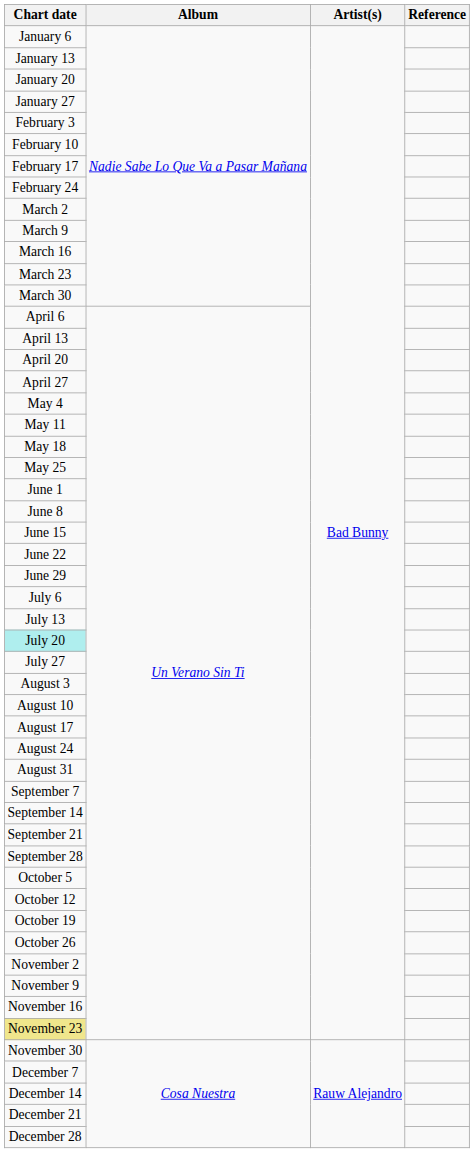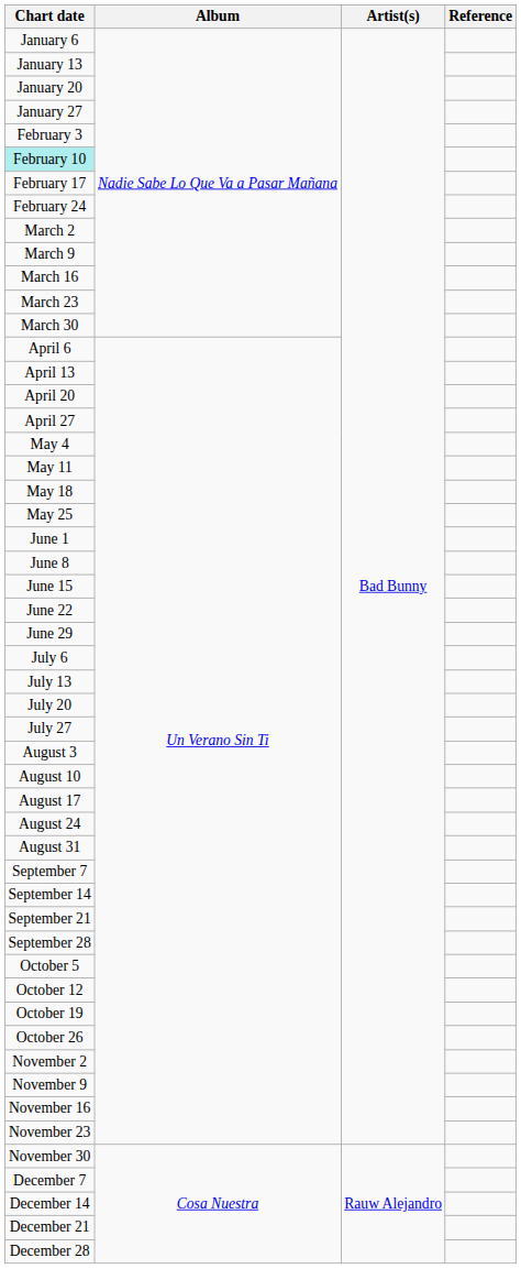February 10 | Chart date: no background -> paleturquoise background
July 20 | Chart date: paleturquoise background -> no background
November 23 | Chart date: khaki background -> no background
